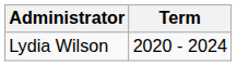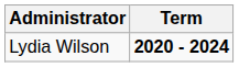Lydia Wilson | Term: normal -> bold
